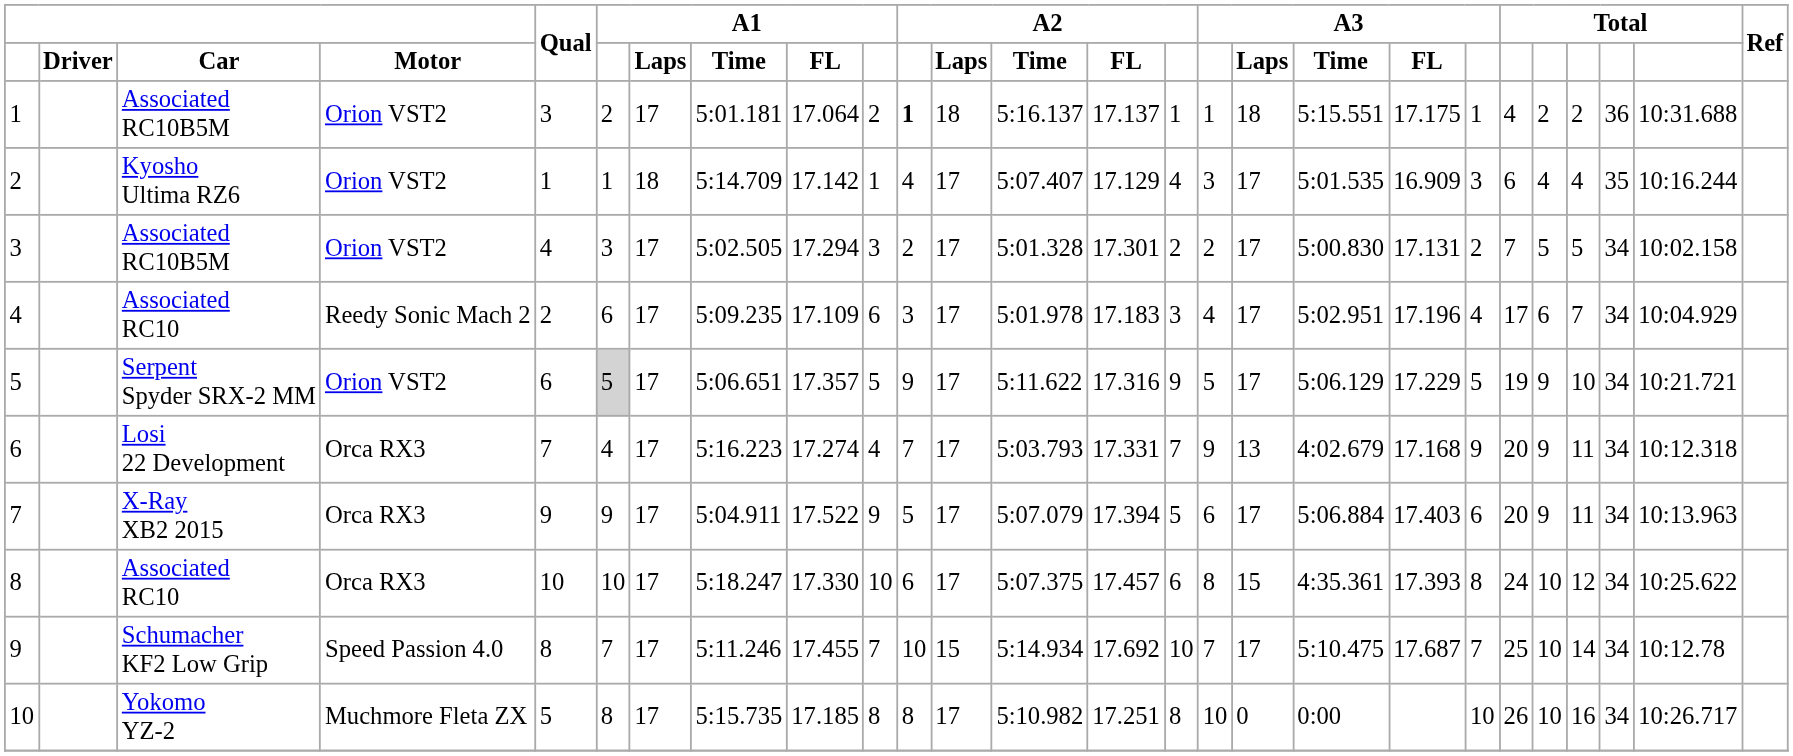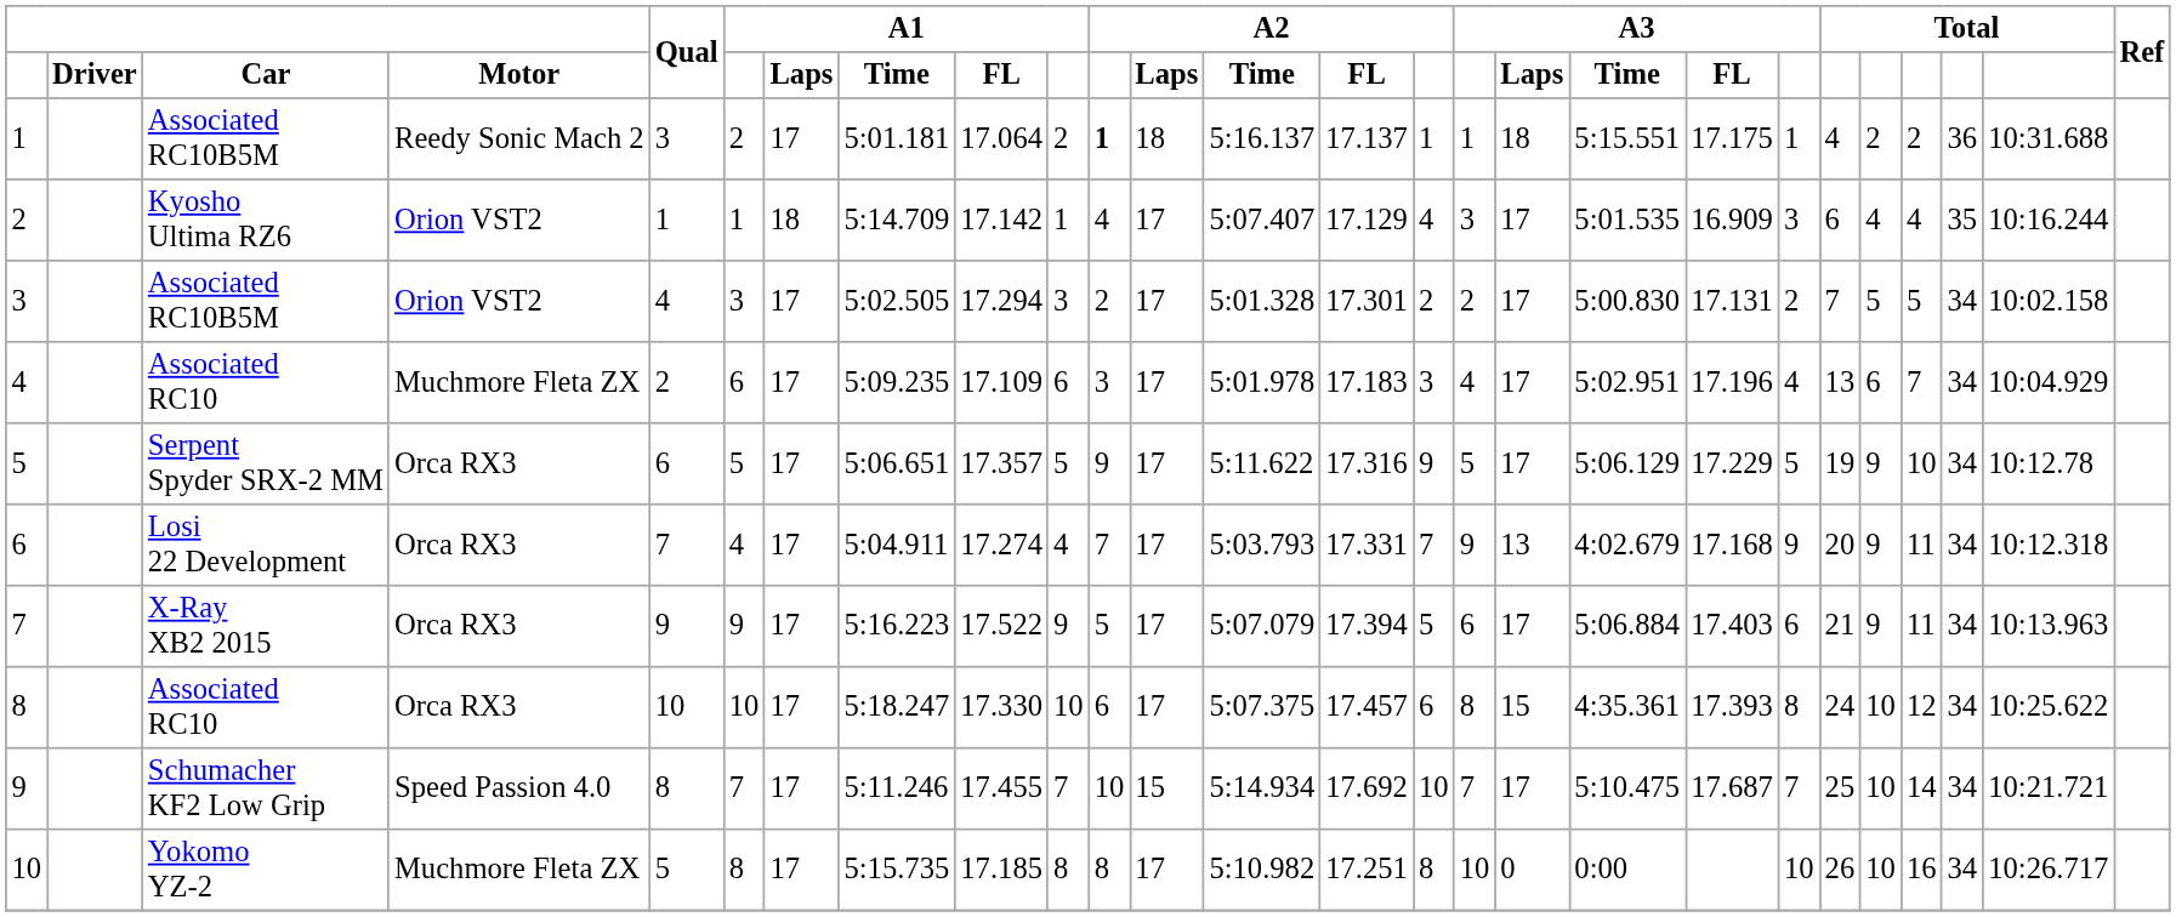row 3 | Motor: Orion VST2 -> Reedy Sonic Mach 2
row 6 | Motor: Reedy Sonic Mach 2 -> Muchmore Fleta ZX
row 6 | column 21: 17 -> 13
row 7 | Motor: Orion VST2 -> Orca RX3
row 7 | column 6: lightgrey background -> no background
row 7 | column 25: 10:21.721 -> 10:12.78
row 8 | A1 / Time: 5:16.223 -> 5:04.911
row 9 | A1 / Time: 5:04.911 -> 5:16.223
row 9 | column 21: 20 -> 21
row 11 | column 25: 10:12.78 -> 10:21.721
